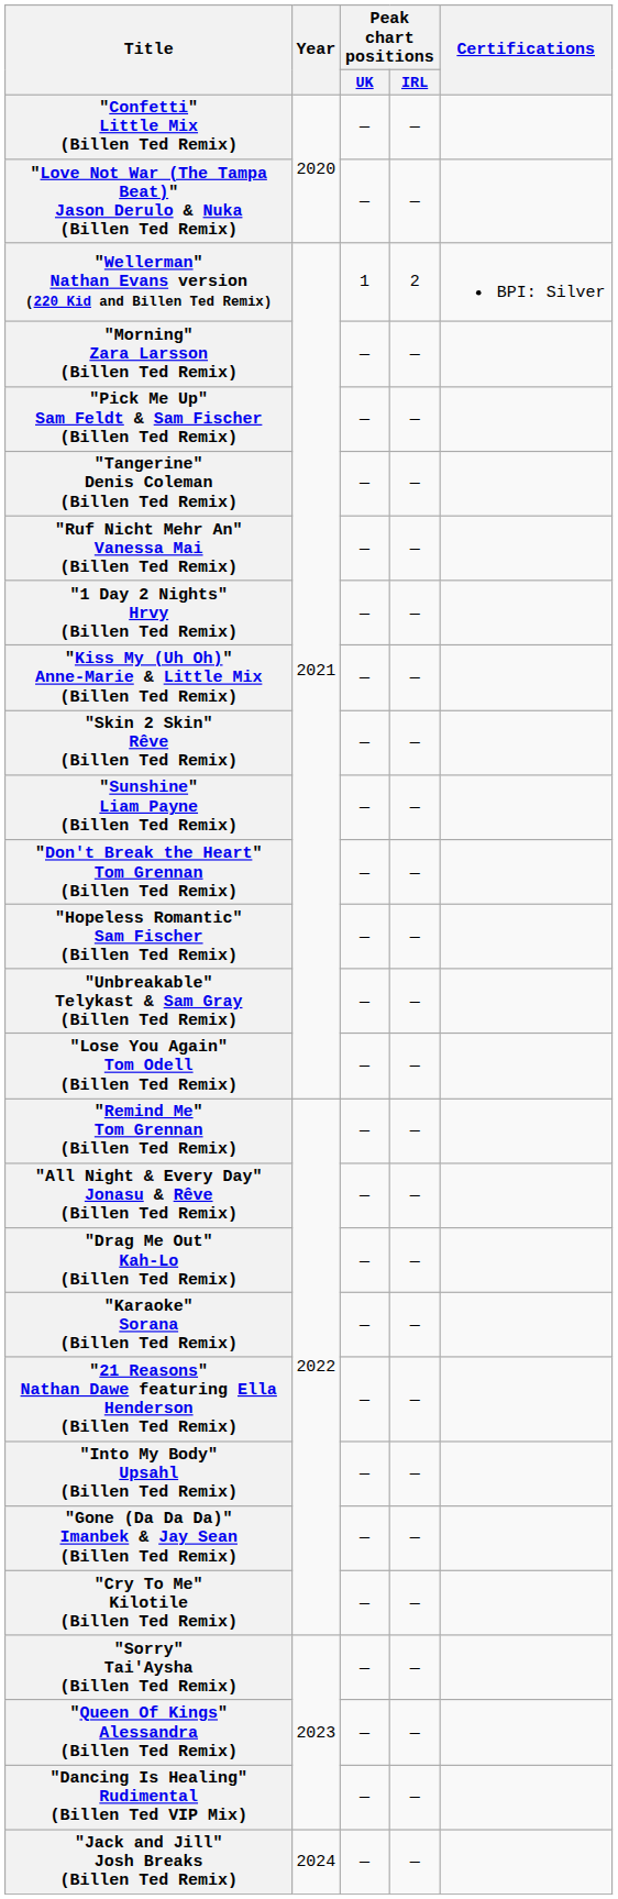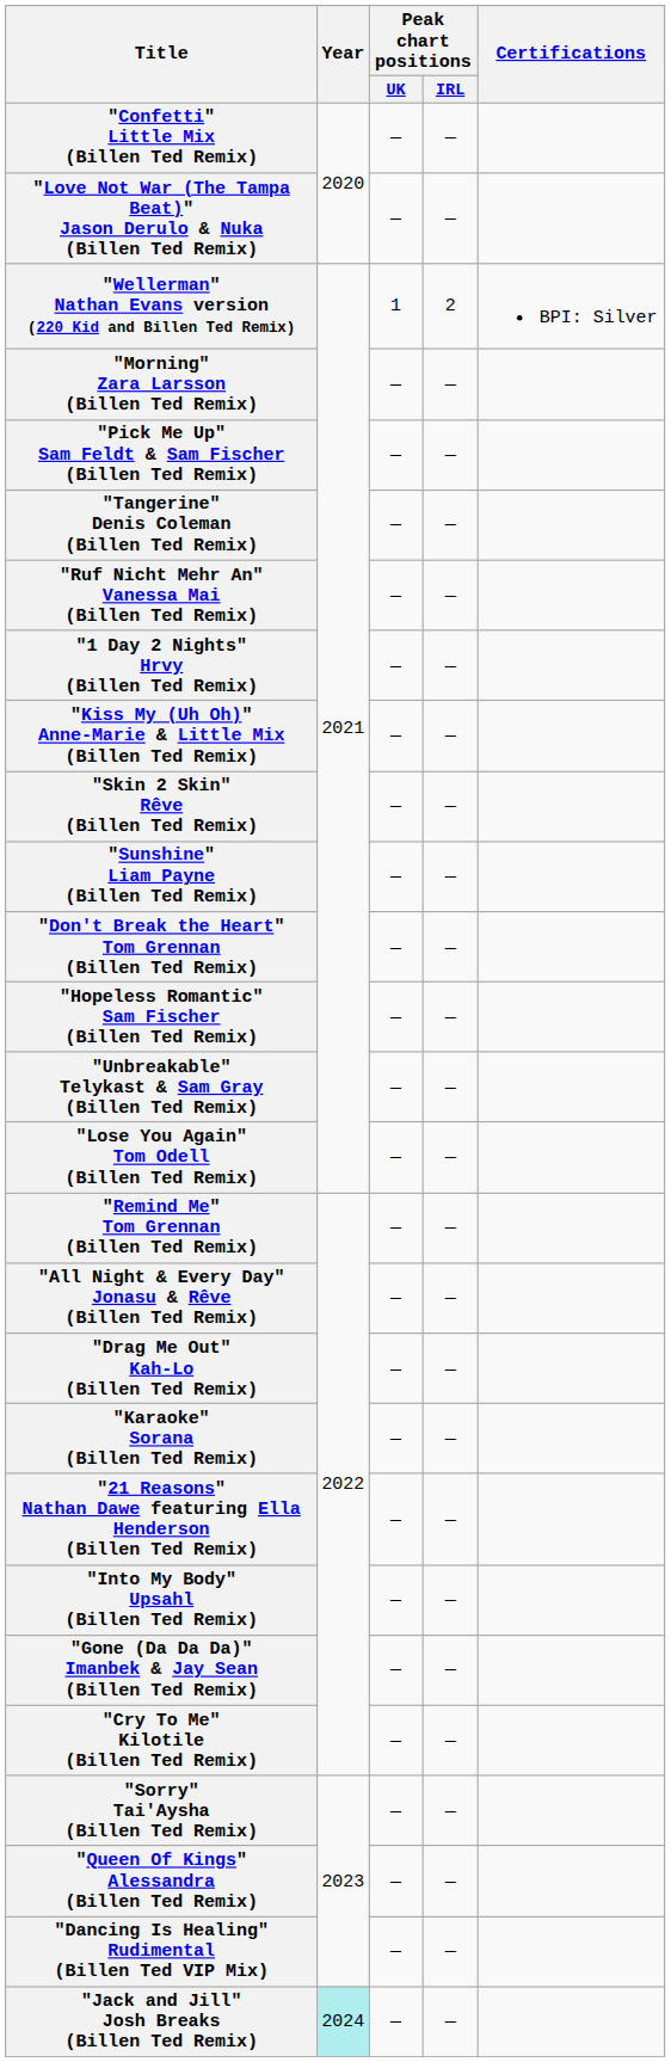"Jack and Jill" Josh Breaks (Billen Ted Remix) | Year: no background -> paleturquoise background
